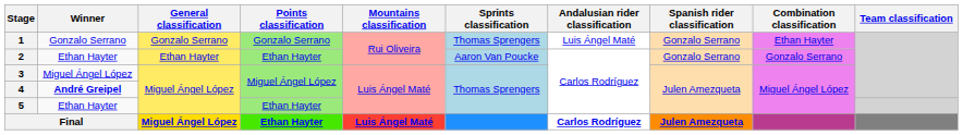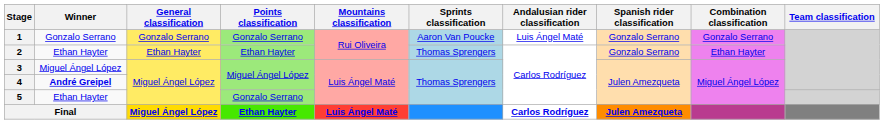1 | Sprints classification: Thomas Sprengers -> Aaron Van Poucke
1 | Combination classification: Ethan Hayter -> Gonzalo Serrano
2 | Sprints classification: Aaron Van Poucke -> Thomas Sprengers
2 | Combination classification: Gonzalo Serrano -> Ethan Hayter
5 | Points classification: Ethan Hayter -> Gonzalo Serrano
